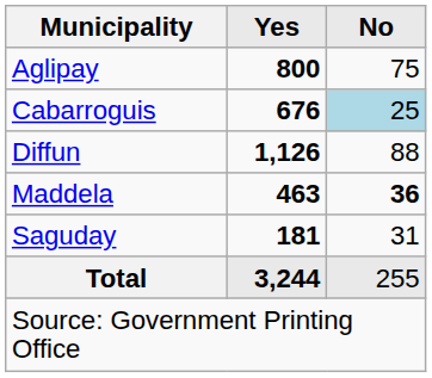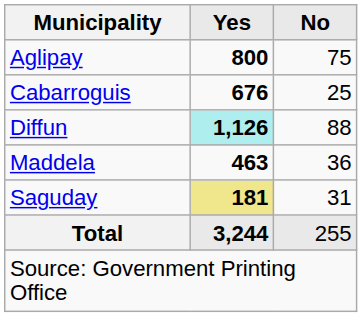Cabarroguis | No: lightblue background -> no background
Diffun | Yes: no background -> paleturquoise background
Maddela | No: bold -> normal
Saguday | Yes: no background -> khaki background
